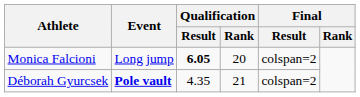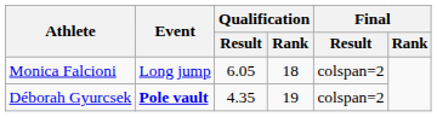Monica Falcioni | Qualification / Result: bold -> normal
Monica Falcioni | Qualification / Rank: 20 -> 18
Déborah Gyurcsek | Qualification / Rank: 21 -> 19
